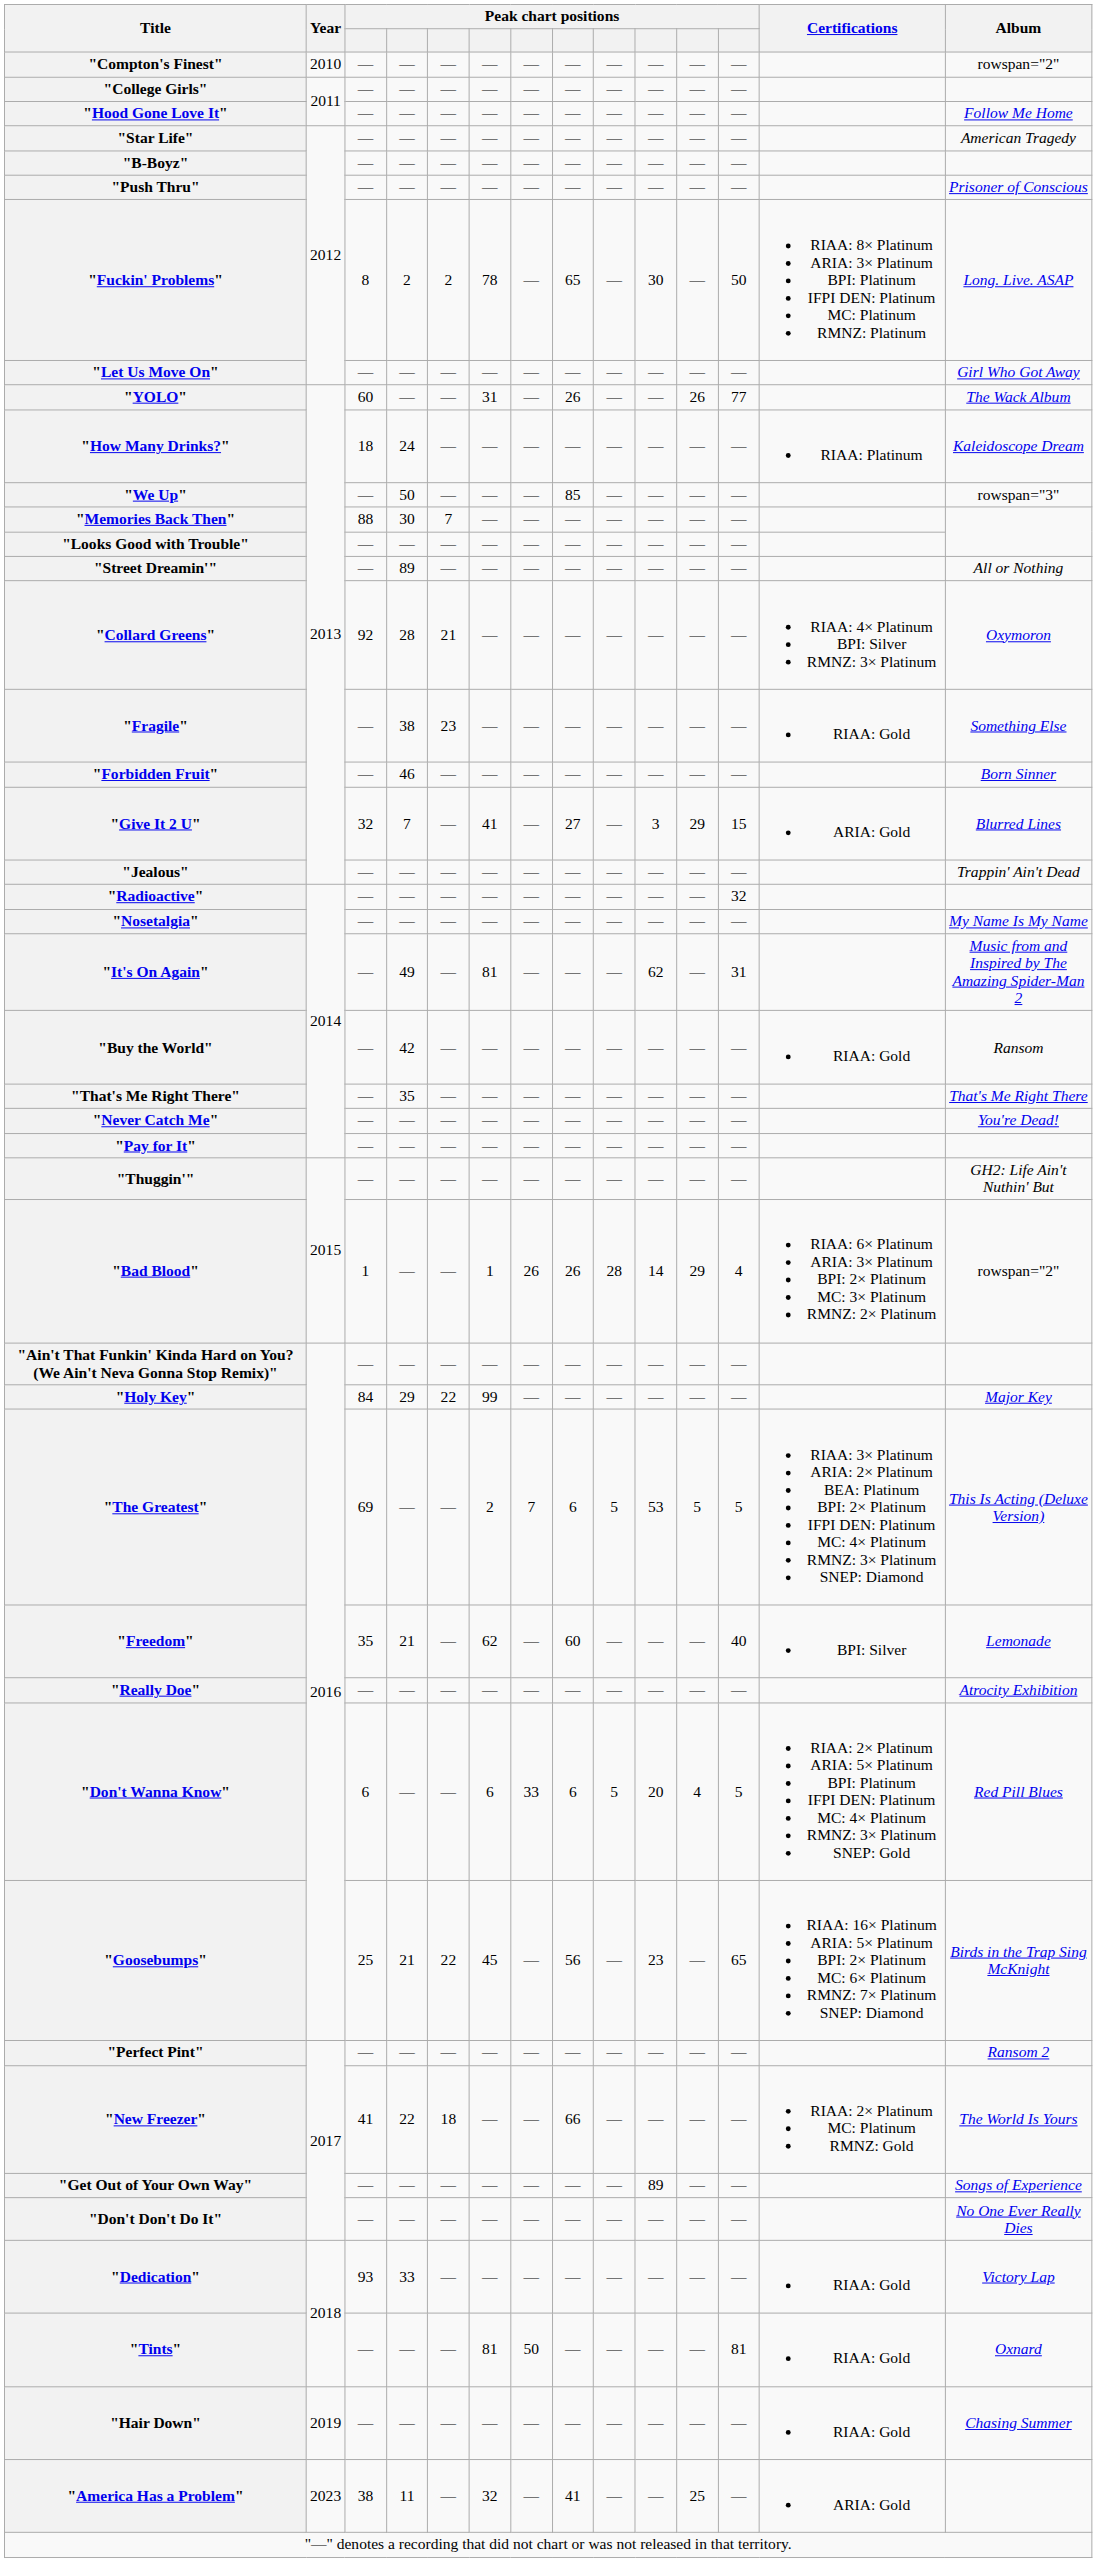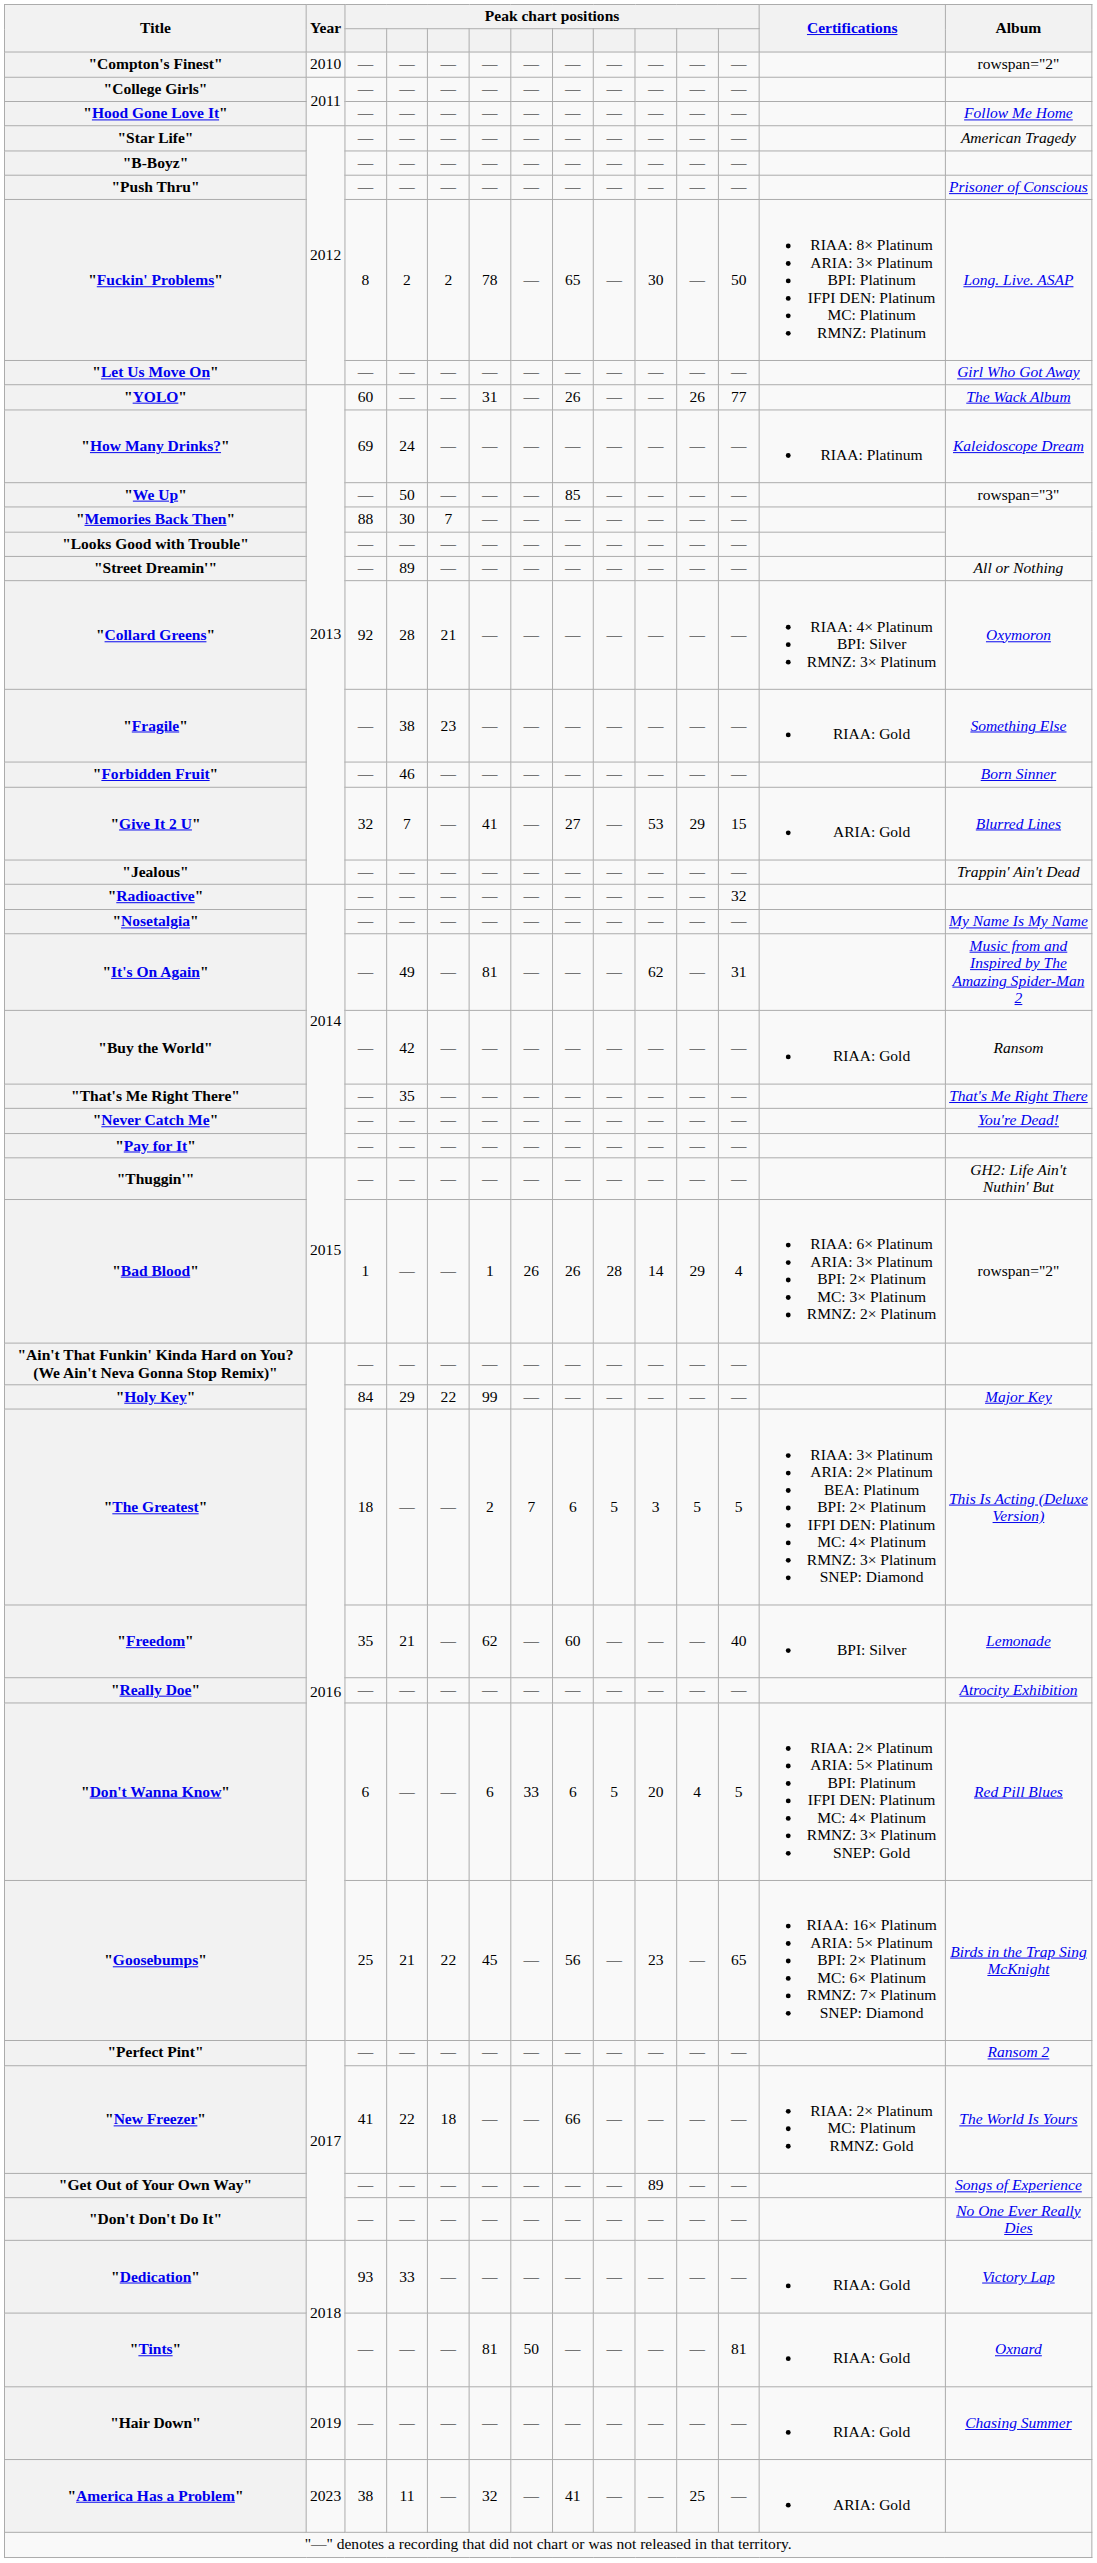"How Many Drinks?" | column 3: 18 -> 69
"Give It 2 U" | column 10: 3 -> 53
"The Greatest" | column 3: 69 -> 18
"The Greatest" | column 10: 53 -> 3
